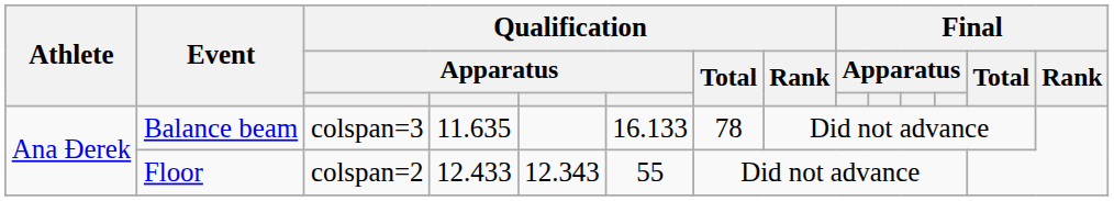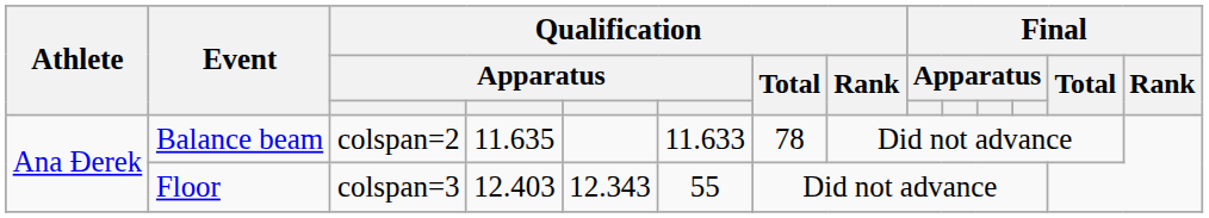Balance beam | column 3: colspan=3 -> colspan=2
Balance beam | column 6: 16.133 -> 11.633
Floor | column 3: colspan=2 -> colspan=3
Floor | column 4: 12.433 -> 12.403
